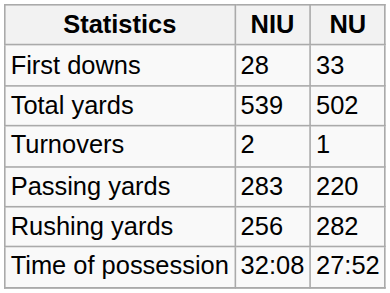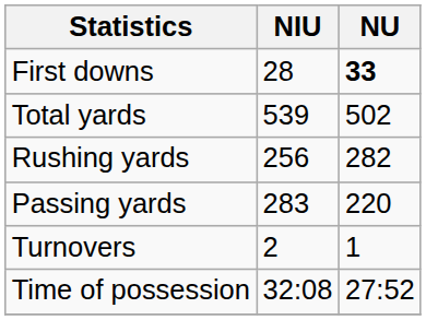First downs | NU: normal -> bold
rows swapped: Rushing yards <-> Turnovers
